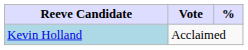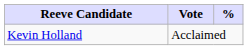Kevin Holland | Reeve Candidate: lightblue background -> no background
